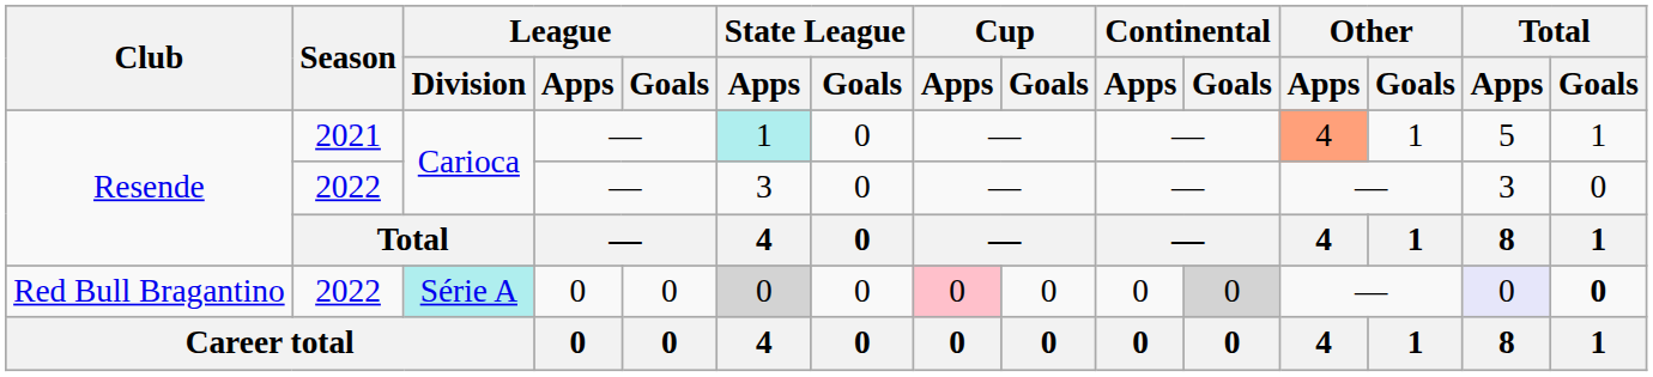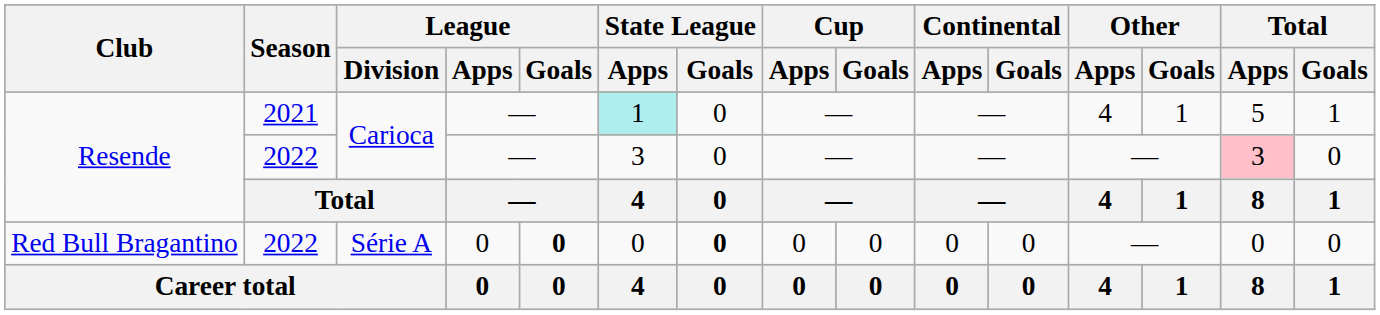Resende / 2021 | Other / Apps: lightsalmon background -> no background
Resende / 2022 | Total / Apps: no background -> pink background
Red Bull Bragantino | League / Division: paleturquoise background -> no background
Red Bull Bragantino | League / Goals: normal -> bold
Red Bull Bragantino | State League / Apps: lightgrey background -> no background
Red Bull Bragantino | State League / Goals: normal -> bold
Red Bull Bragantino | Cup / Apps: pink background -> no background
Red Bull Bragantino | Continental / Goals: lightgrey background -> no background
Red Bull Bragantino | Total / Apps: lavender background -> no background
Red Bull Bragantino | Total / Goals: bold -> normal
